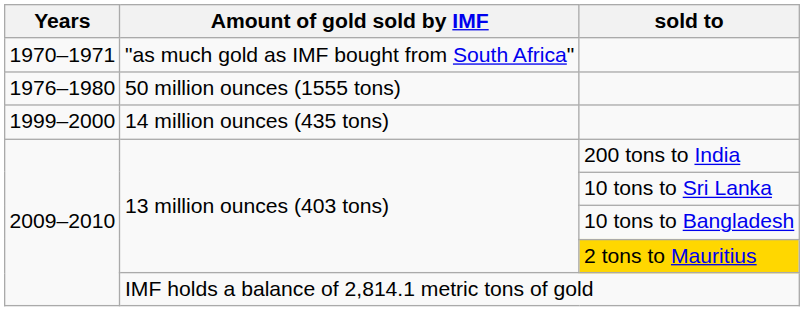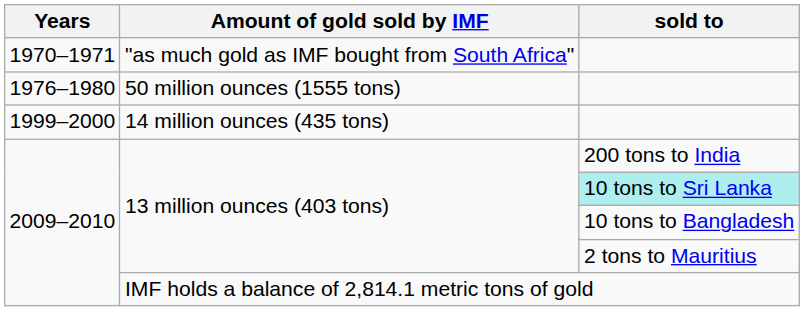10 tons to Sri Lanka | sold to: no background -> paleturquoise background
2 tons to Mauritius | sold to: gold background -> no background
